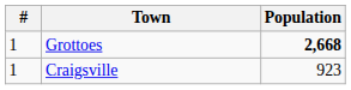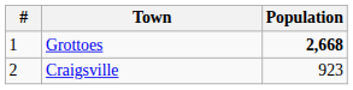Craigsville | #: 1 -> 2
